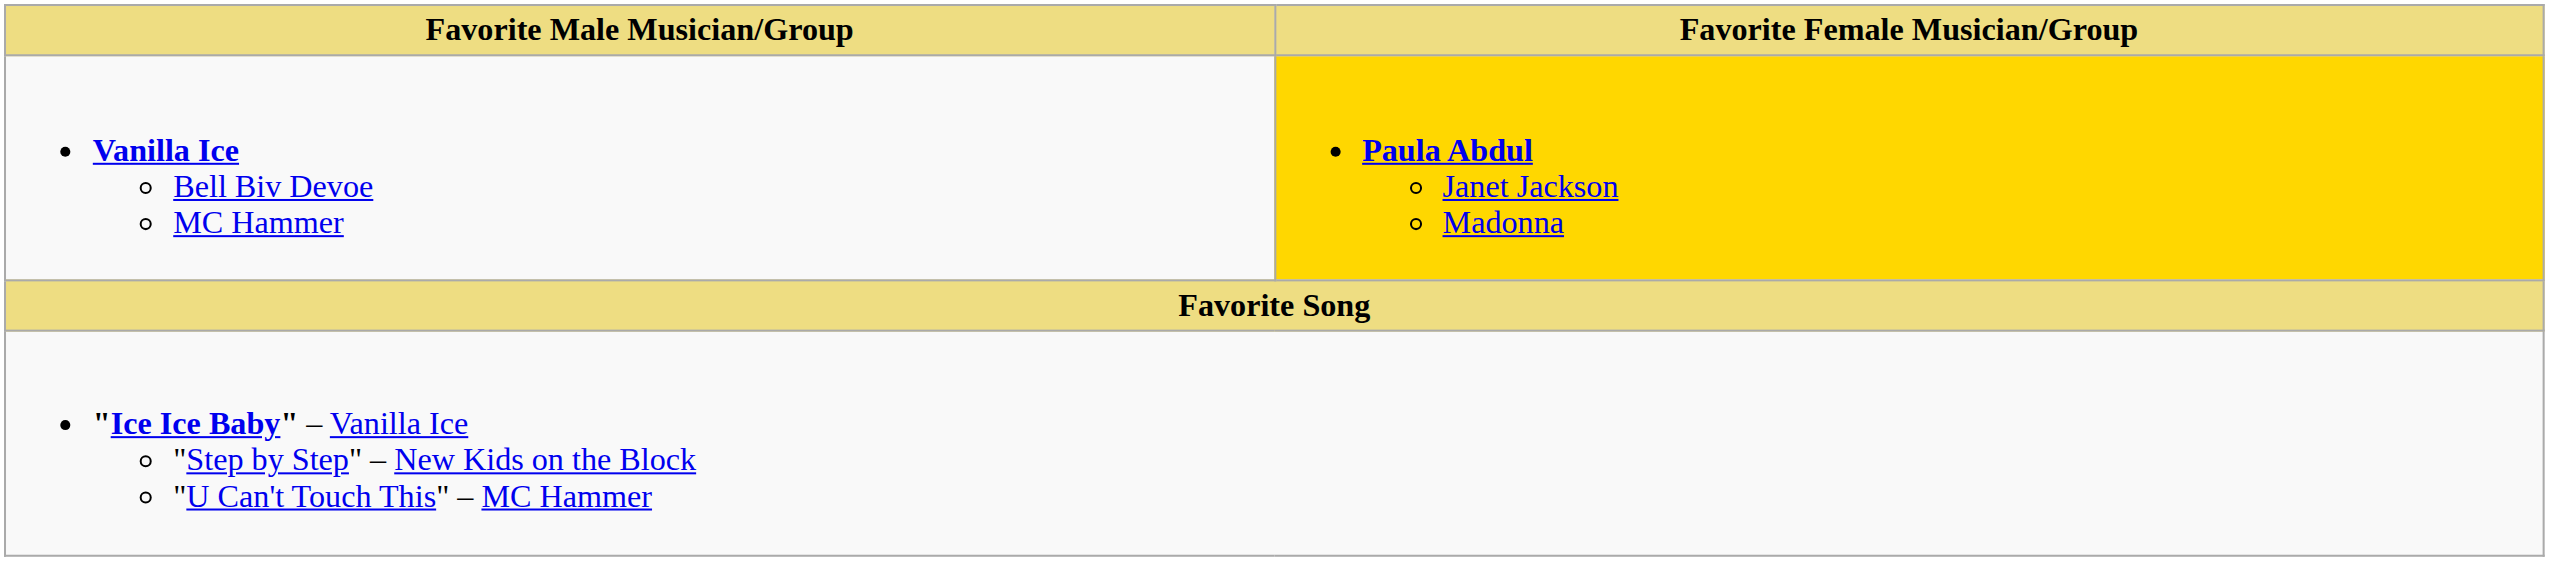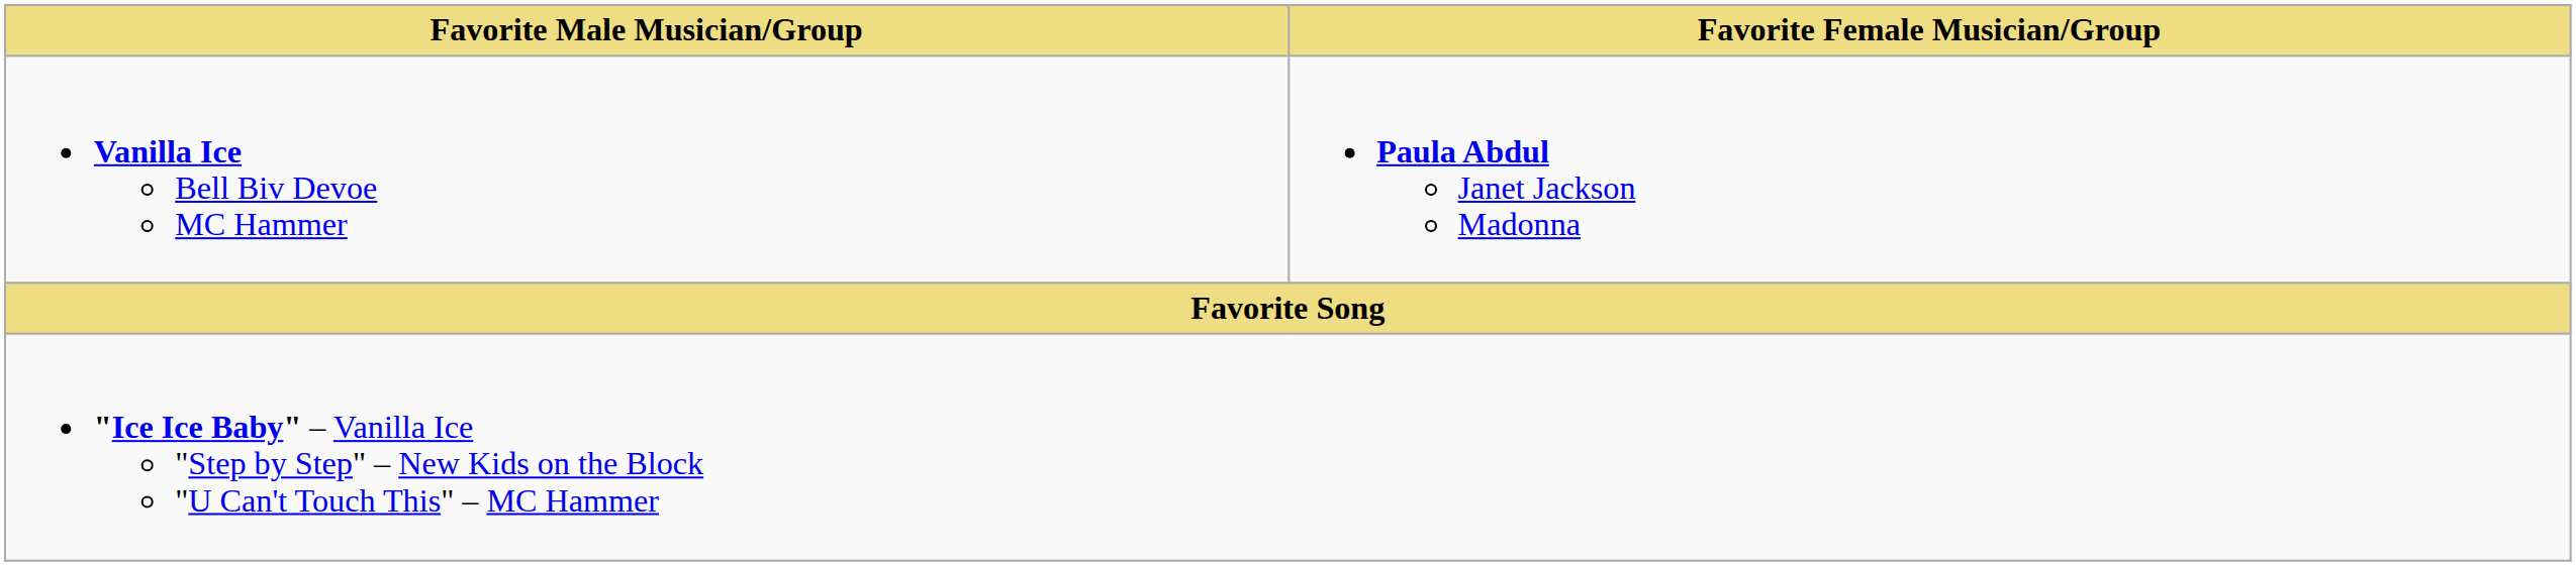Vanilla Ice Bell Biv Devoe MC Hammer | Favorite Female Musician/Group: gold background -> no background
